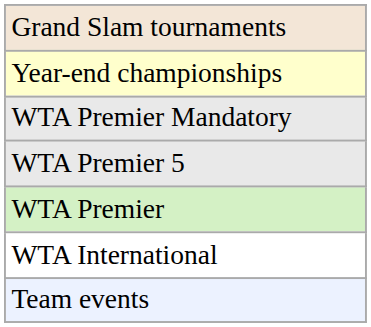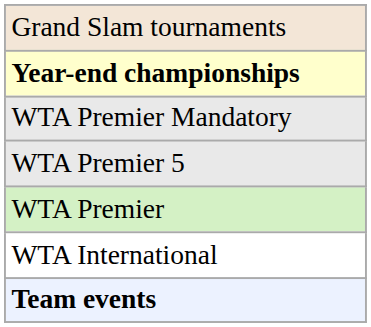row 2 | column 1: normal -> bold
row 7 | column 1: normal -> bold
